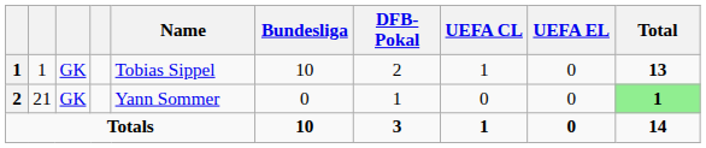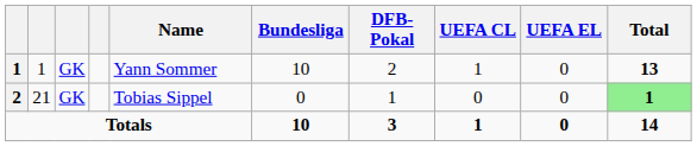row 2 | Name: Tobias Sippel -> Yann Sommer
row 3 | Name: Yann Sommer -> Tobias Sippel
